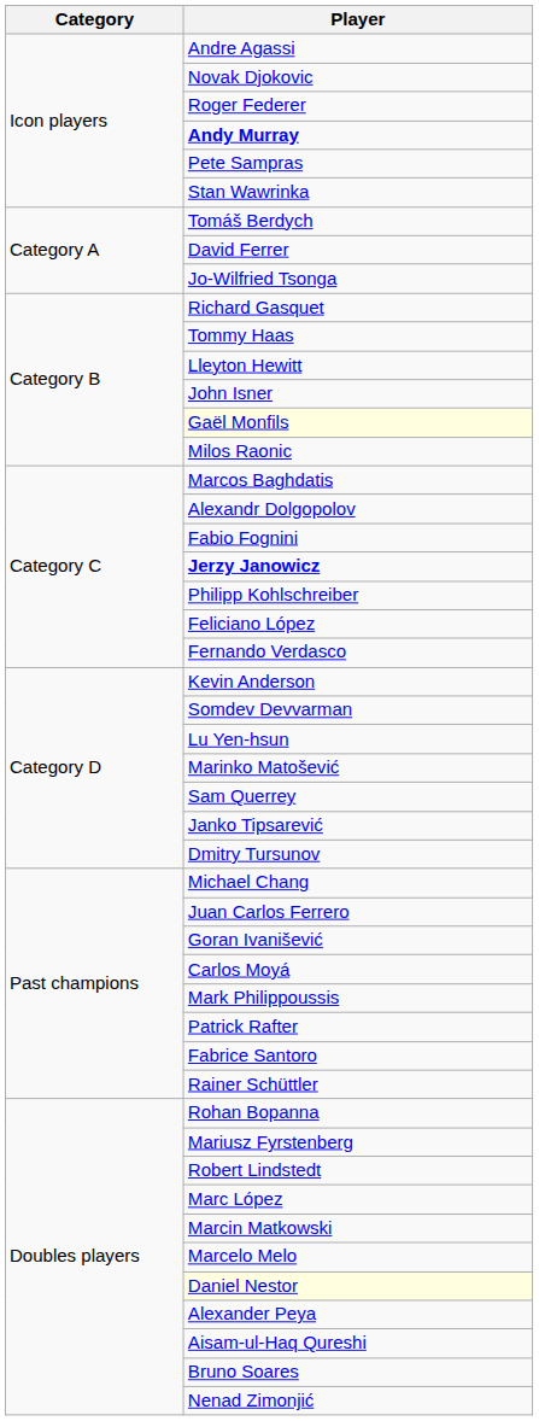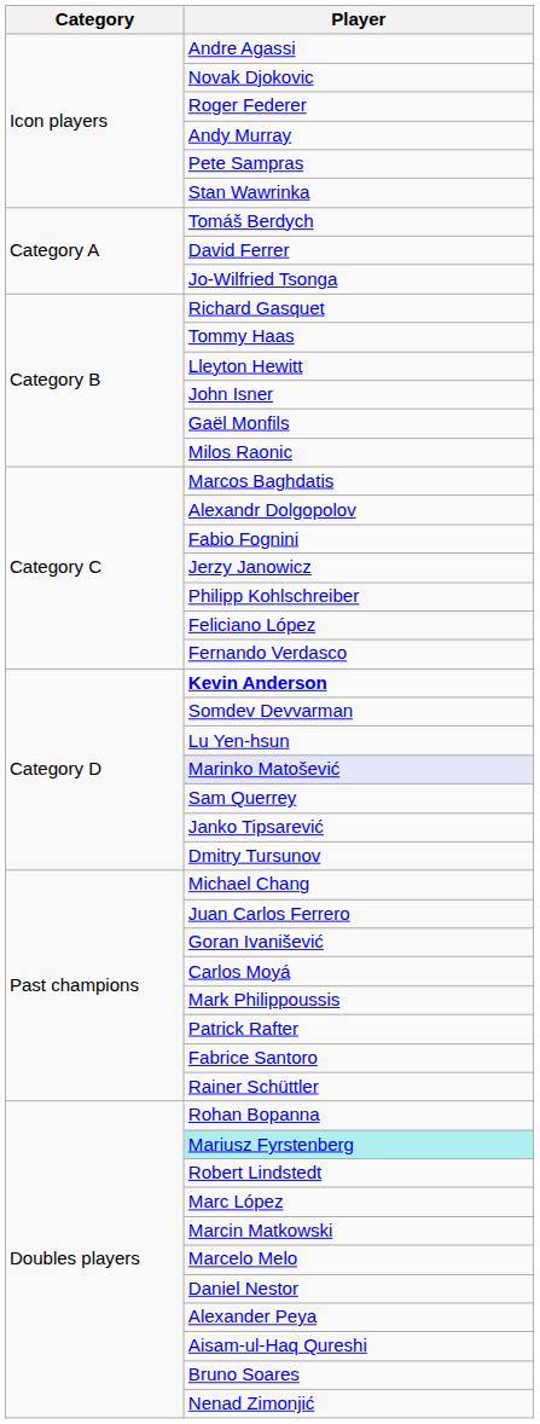Andy Murray | Player: bold -> normal
Gaël Monfils | Player: lightyellow background -> no background
Jerzy Janowicz | Player: bold -> normal
Kevin Anderson | Player: normal -> bold
Marinko Matošević | Player: no background -> lavender background
Mariusz Fyrstenberg | Player: no background -> paleturquoise background
Daniel Nestor | Player: lightyellow background -> no background
